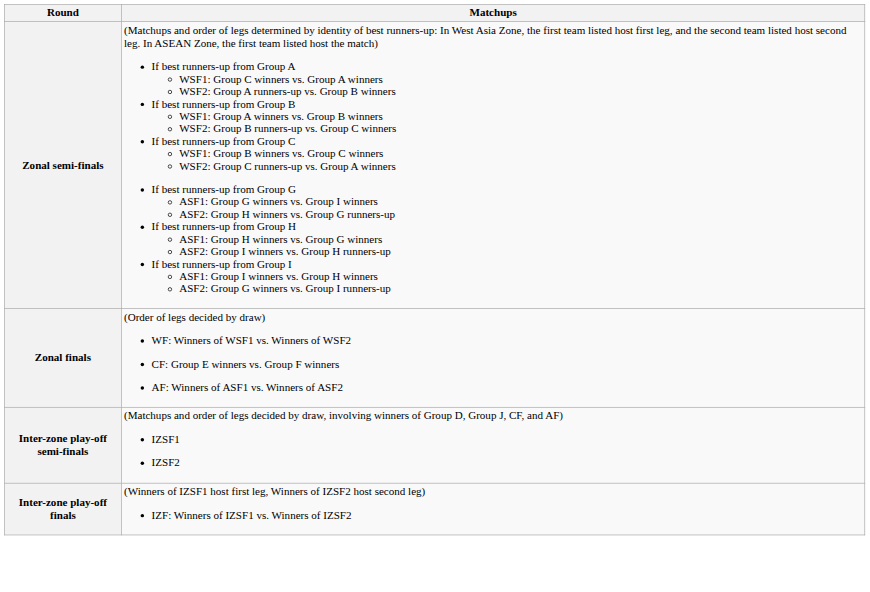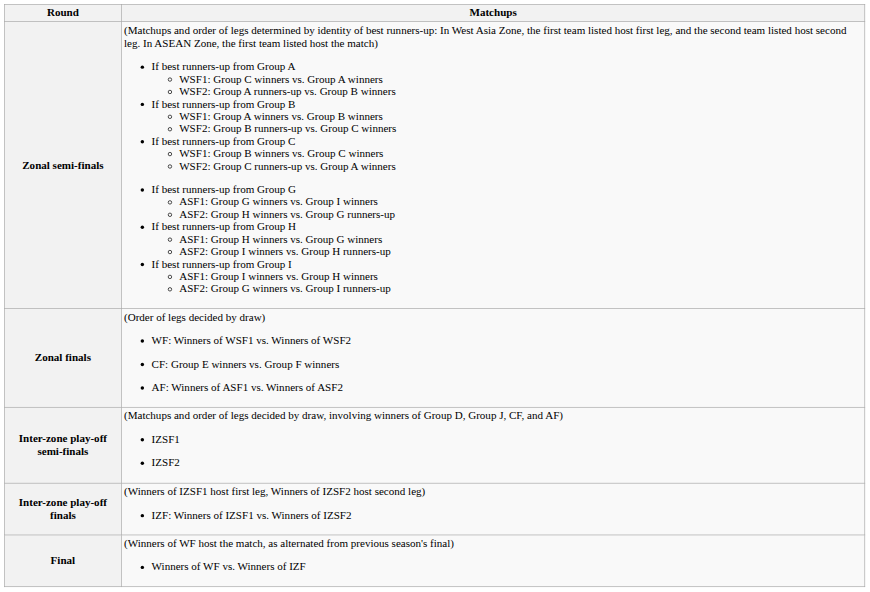+ row: Final | (Winners of WF host the match, as alternated from previous season's final) Winners of WF vs. Winners of IZF
